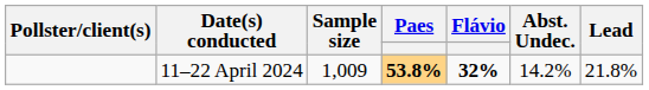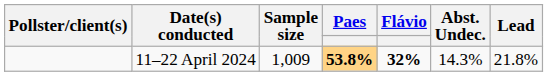11–22 April 2024 | Abst. Undec.: 14.2% -> 14.3%
